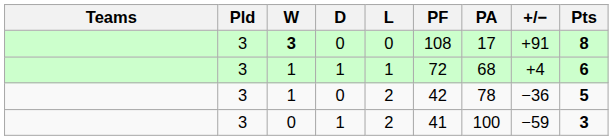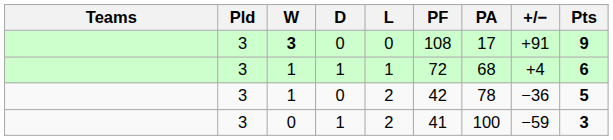row 2 | Pts: 8 -> 9
